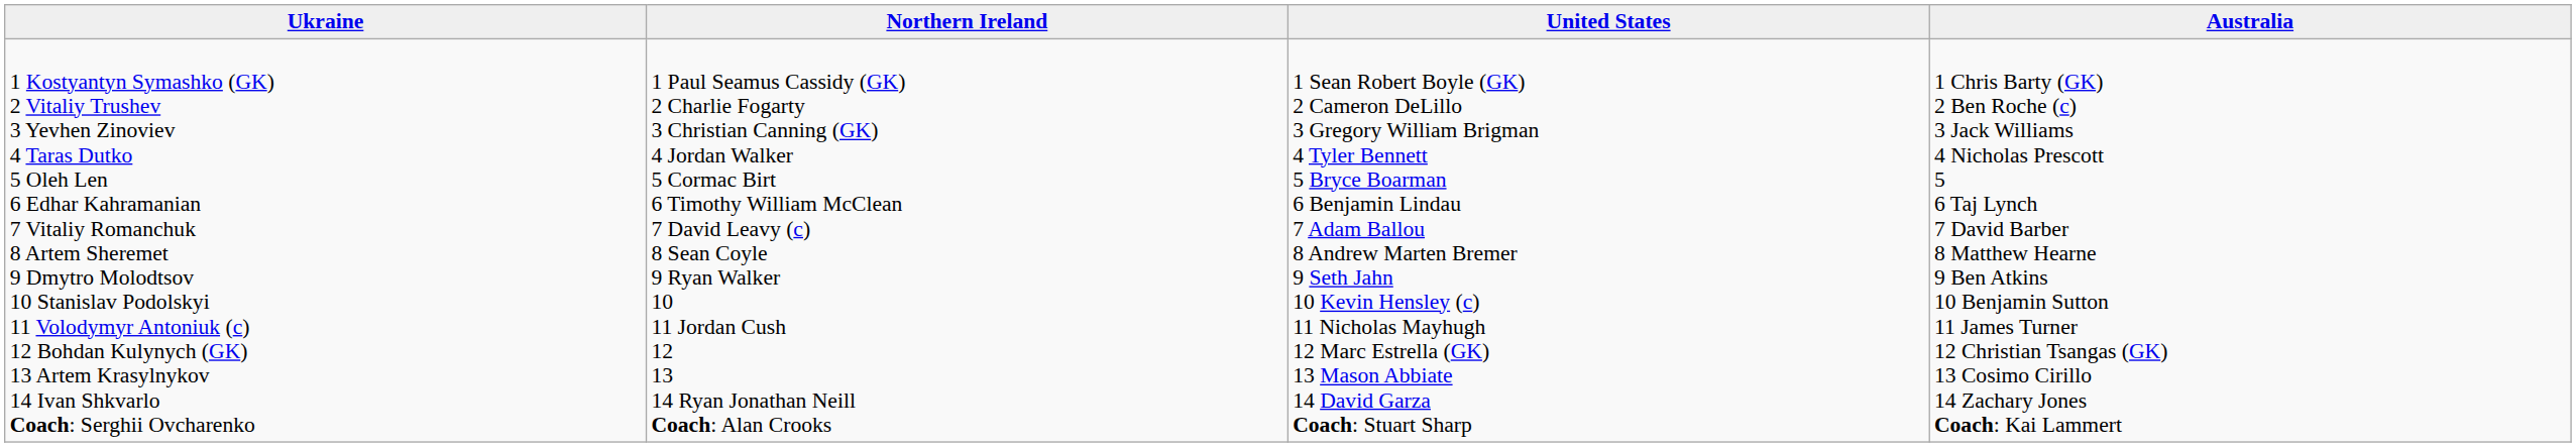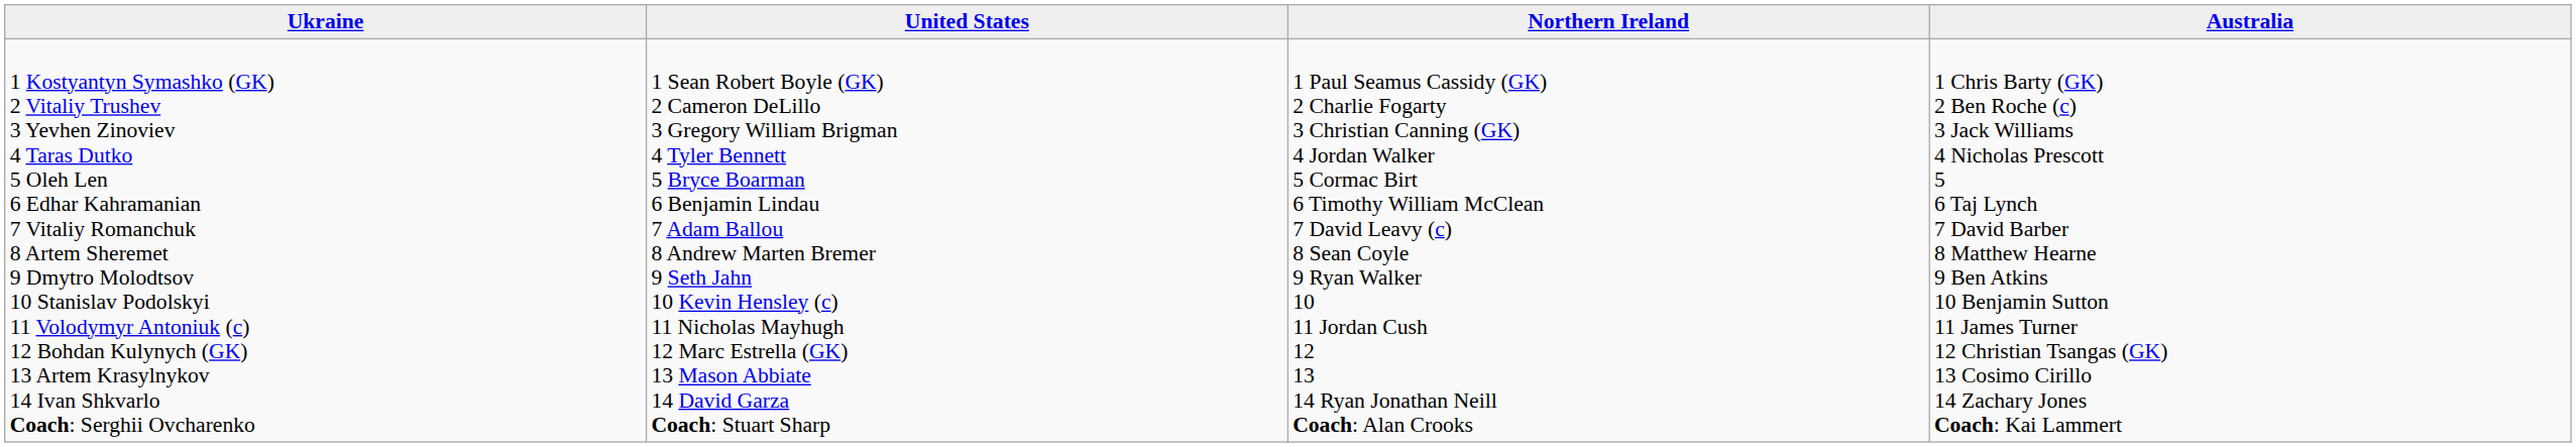columns swapped: United States <-> Northern Ireland
